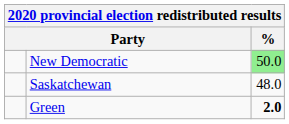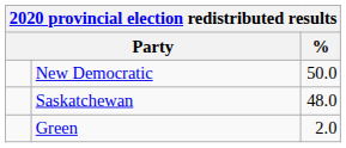New Democratic | %: lightgreen background -> no background
Green | %: bold -> normal
